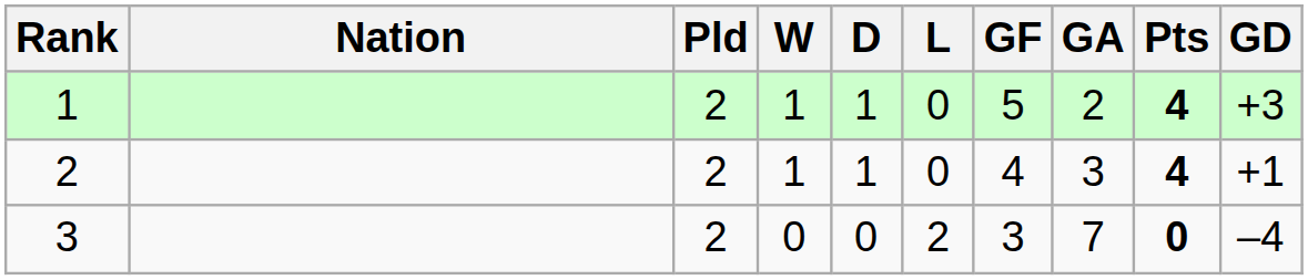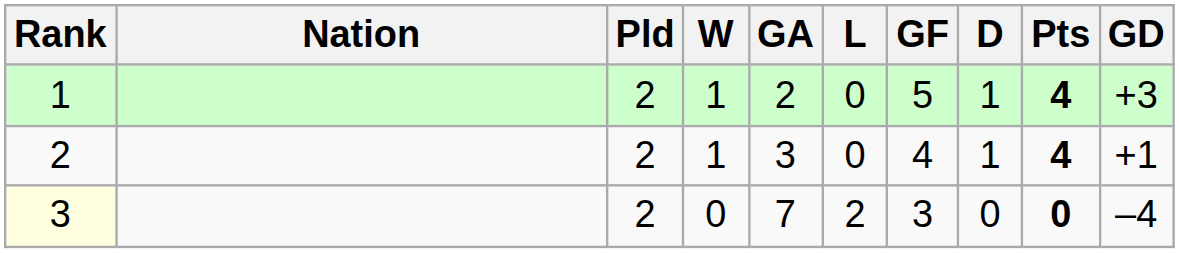columns swapped: D <-> GA
row 4 | Rank: no background -> lightyellow background
